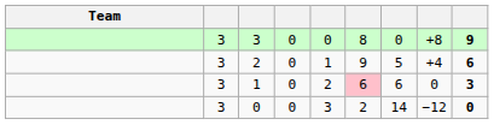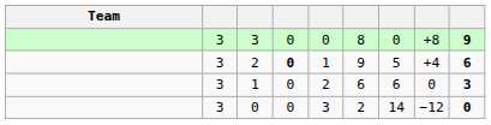row 3 | column 4: normal -> bold
row 4 | column 6: pink background -> no background
